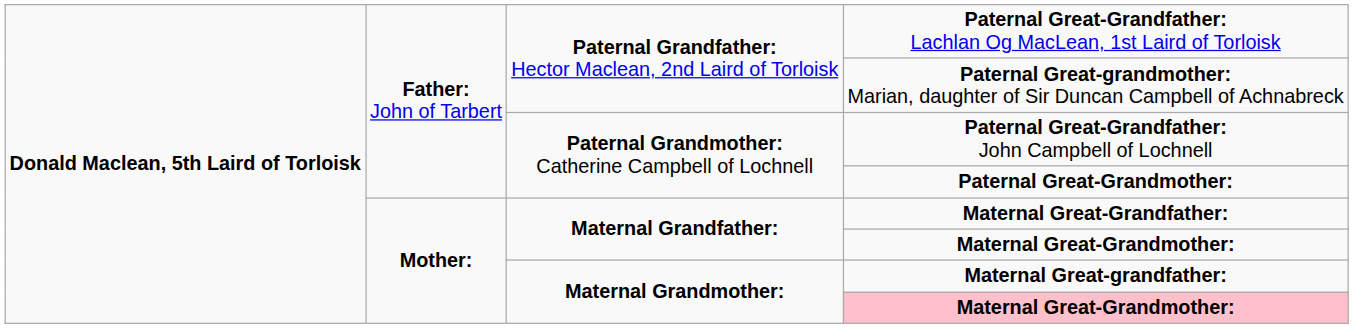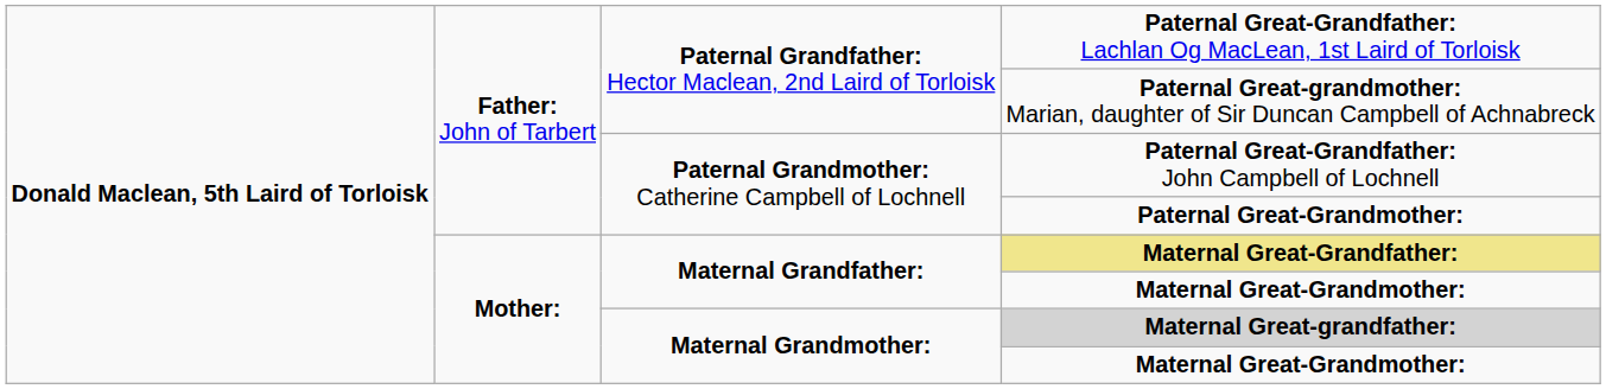Maternal Great-Grandfather: | column 4: no background -> khaki background
Maternal Great-grandfather: | column 4: no background -> lightgrey background
Maternal Grandmother: / Maternal Great-Grandmother: | column 4: pink background -> no background
